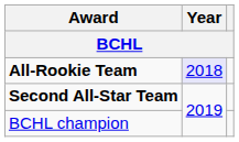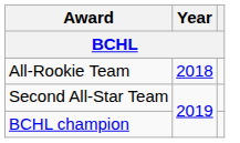All-Rookie Team | Award: bold -> normal
All-Rookie Team | Year: lavender background -> no background
Second All-Star Team | Award: bold -> normal
